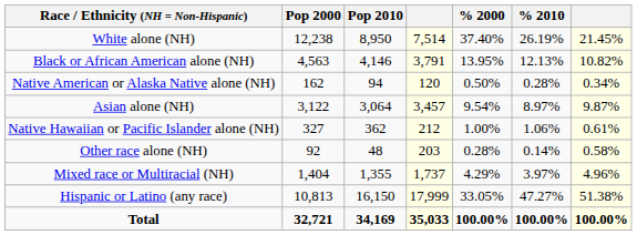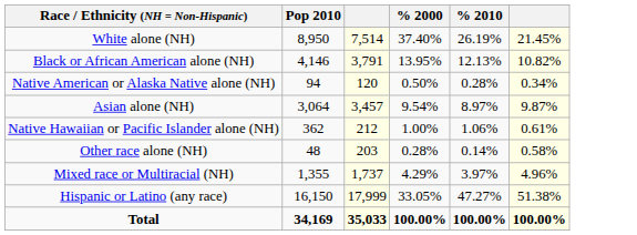- column: Pop 2000 | 12,238 | 4,563 | 162 | 3,122 | 327 | 92 | 1,404 | 10,813 | 32,721
